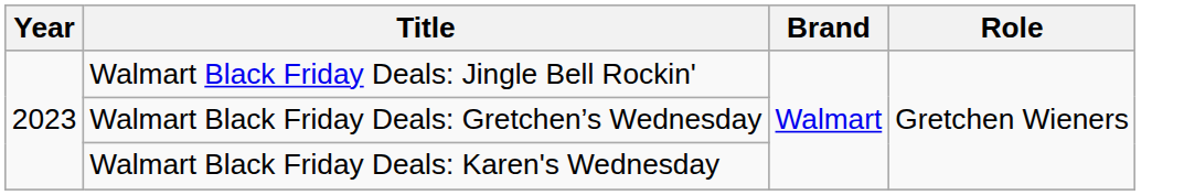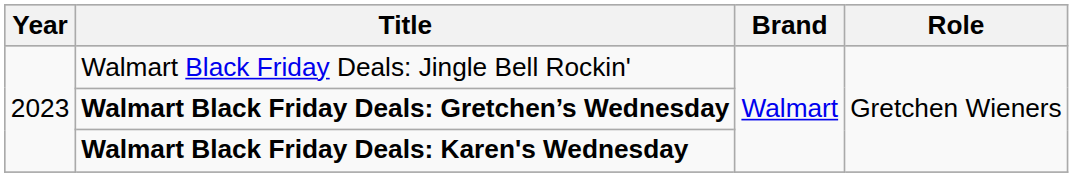Walmart Black Friday Deals: Gretchen’s Wednesday | Title: normal -> bold
Walmart Black Friday Deals: Karen's Wednesday | Title: normal -> bold
